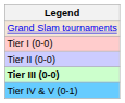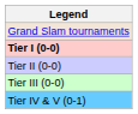Tier I (0-0) | Legend: normal -> bold
Tier III (0-0) | Legend: bold -> normal
